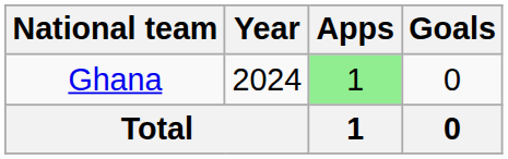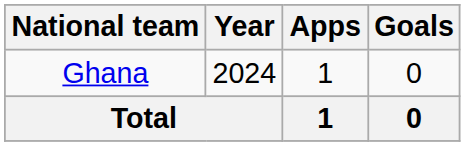Ghana | Apps: lightgreen background -> no background
